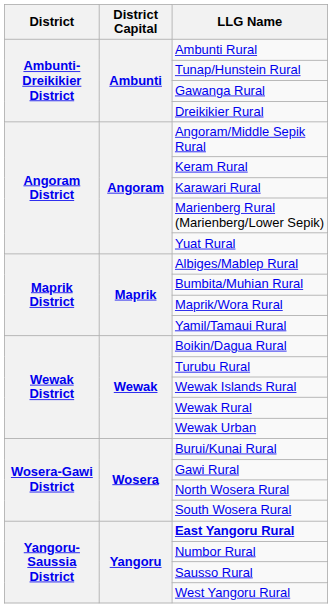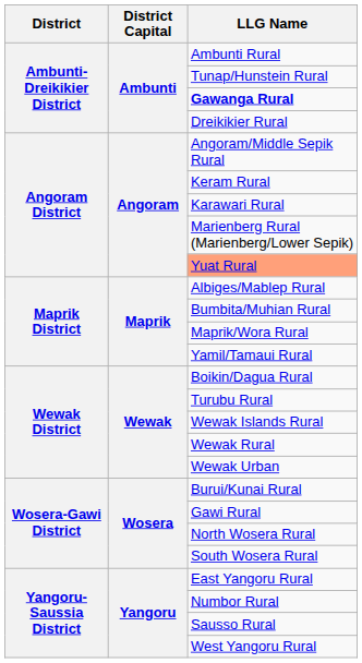Gawanga Rural | LLG Name: normal -> bold
Yuat Rural | LLG Name: no background -> lightsalmon background
East Yangoru Rural | LLG Name: bold -> normal
